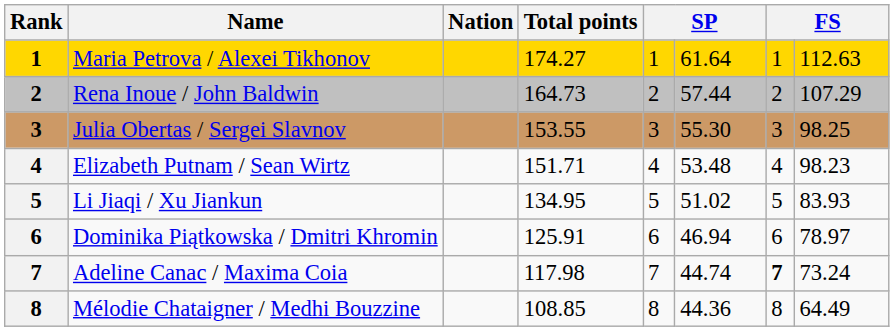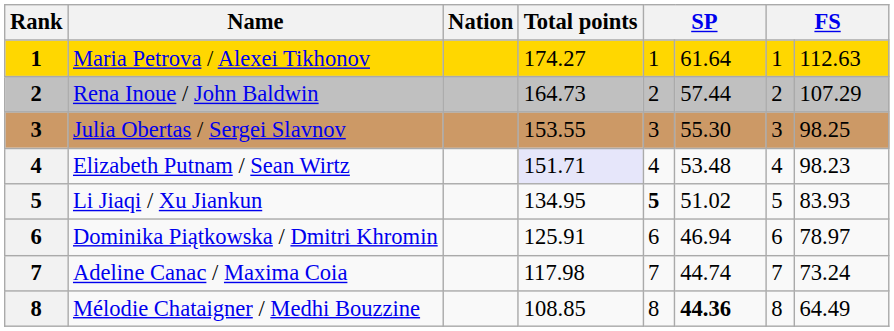Elizabeth Putnam / Sean Wirtz | Total points: no background -> lavender background
Li Jiaqi / Xu Jiankun | column 5: normal -> bold
Adeline Canac / Maxima Coia | column 7: bold -> normal
Mélodie Chataigner / Medhi Bouzzine | column 6: normal -> bold
